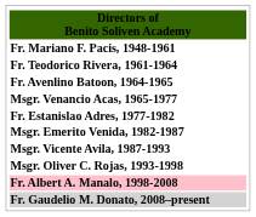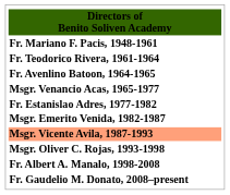row 8 | column 1: no background -> lightsalmon background
row 10 | column 1: pink background -> no background
row 11 | column 1: lightgrey background -> no background
